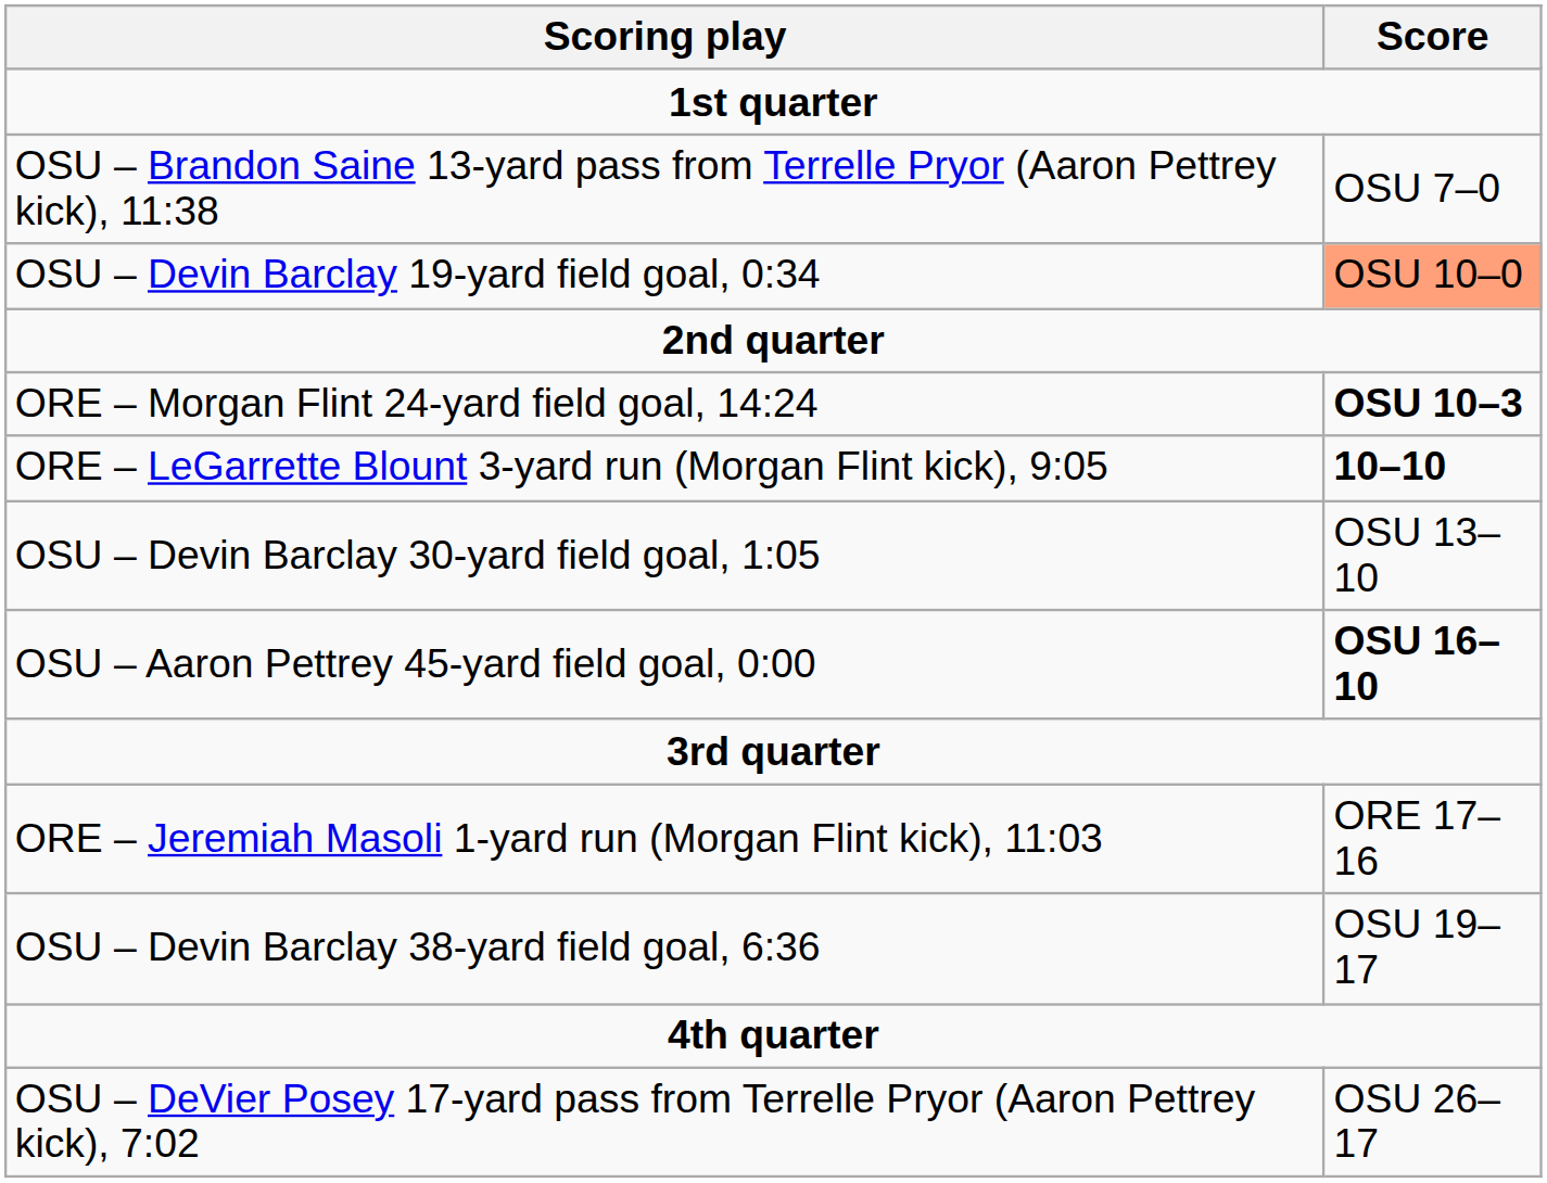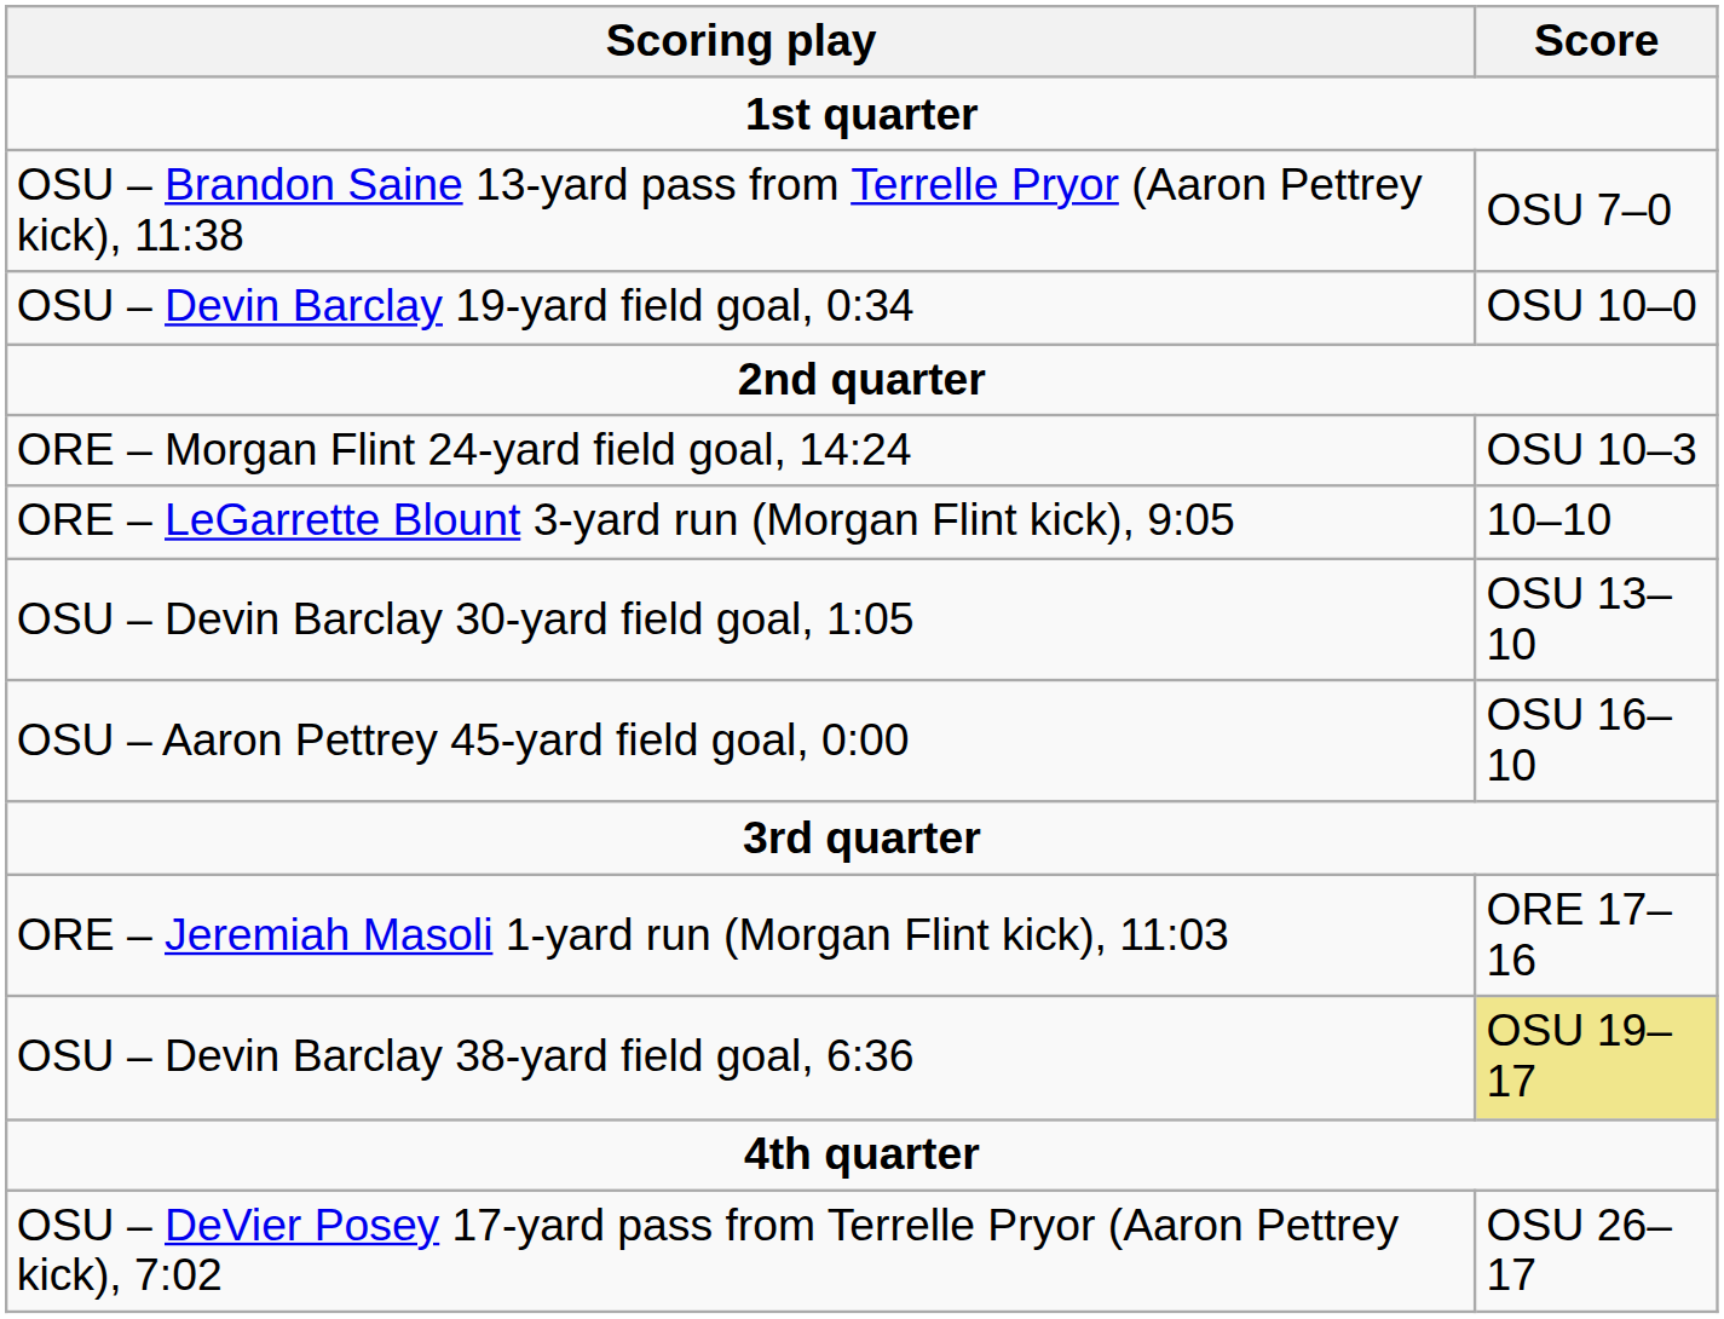OSU – Devin Barclay 19-yard field goal, 0:34 | Score: lightsalmon background -> no background
ORE – Morgan Flint 24-yard field goal, 14:24 | Score: bold -> normal
ORE – LeGarrette Blount 3-yard run (Morgan Flint kick), 9:05 | Score: bold -> normal
OSU – Aaron Pettrey 45-yard field goal, 0:00 | Score: bold -> normal
OSU – Devin Barclay 38-yard field goal, 6:36 | Score: no background -> khaki background
